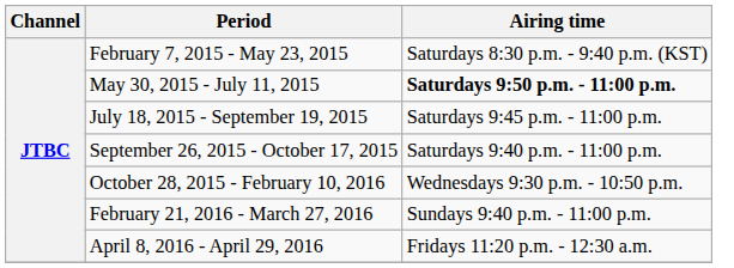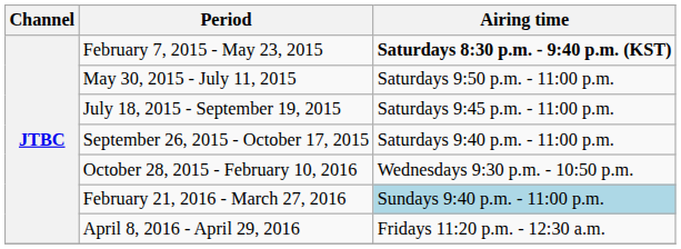February 7, 2015 - May 23, 2015 | Airing time: normal -> bold
May 30, 2015 - July 11, 2015 | Airing time: bold -> normal
February 21, 2016 - March 27, 2016 | Airing time: no background -> lightblue background
